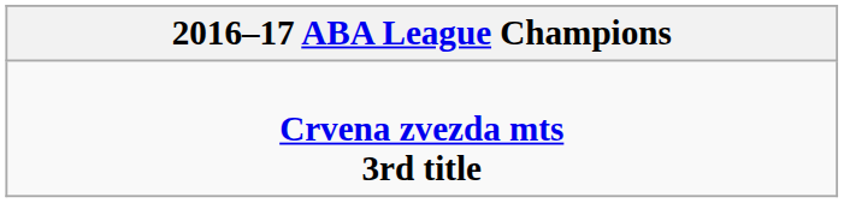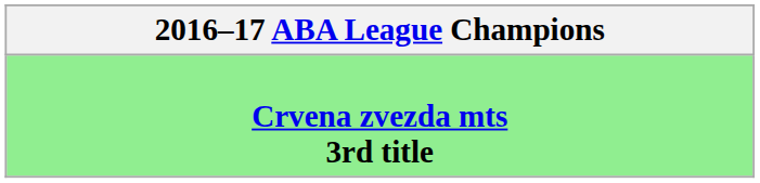row 2 | column 1: no background -> lightgreen background
